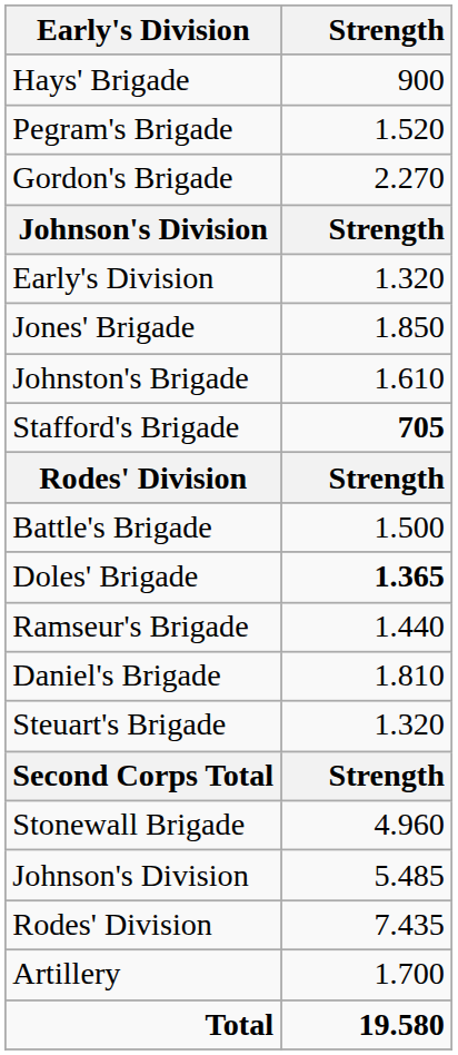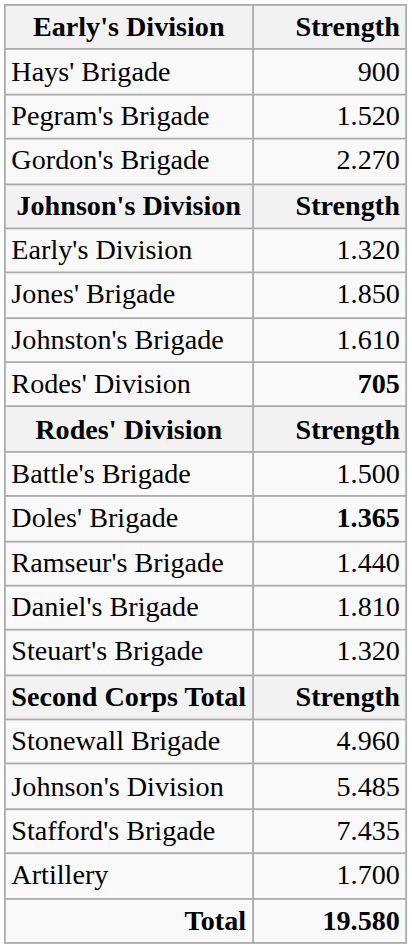row 9 | Early's Division: Stafford's Brigade -> Rodes' Division
row 19 | Early's Division: Rodes' Division -> Stafford's Brigade
